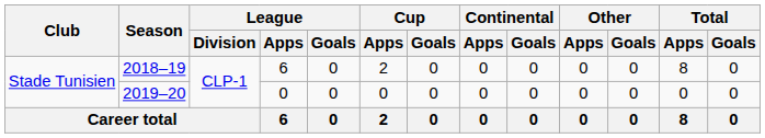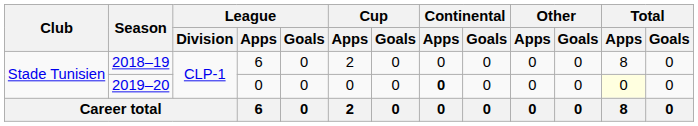2019–20 | Continental / Apps: normal -> bold
2019–20 | Total / Apps: no background -> lightyellow background
